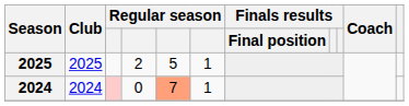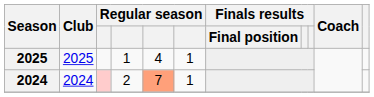row 3 | column 4: 2 -> 1
row 3 | column 5: 5 -> 4
row 4 | column 4: 0 -> 2
